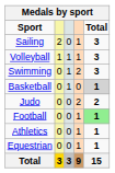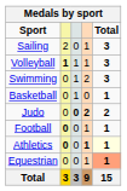Volleyball | column 2: normal -> bold
Basketball | Total: lightgrey background -> no background
Judo | column 3: normal -> bold
Judo | column 4: normal -> bold
Football | column 2: normal -> bold
Football | Total: lightgreen background -> no background
Athletics | column 2: normal -> bold
Athletics | column 4: normal -> bold
Athletics | Total: no background -> lightyellow background
Equestrian | Total: no background -> lightsalmon background
